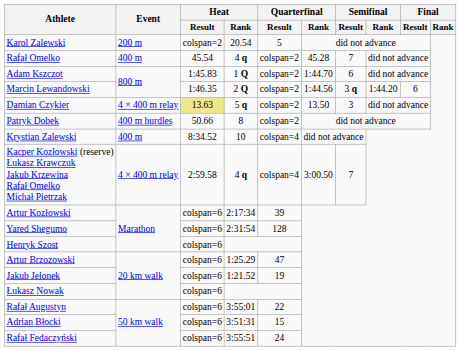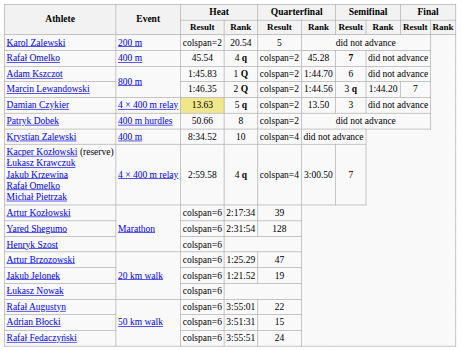Rafał Omelko | Semifinal / Result: normal -> bold
Marcin Lewandowski | Final / Result: 6 -> 7
